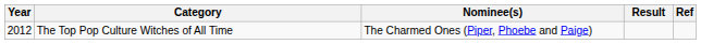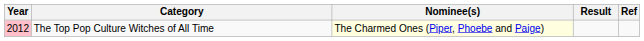row 2 | Year: no background -> pink background
row 2 | Nominee(s): no background -> lightyellow background
